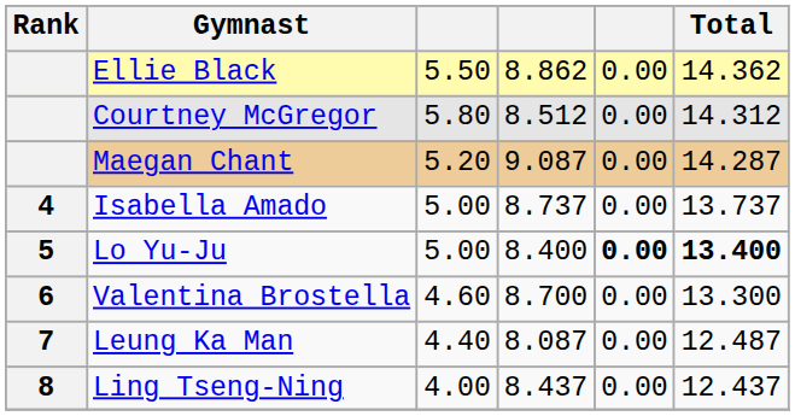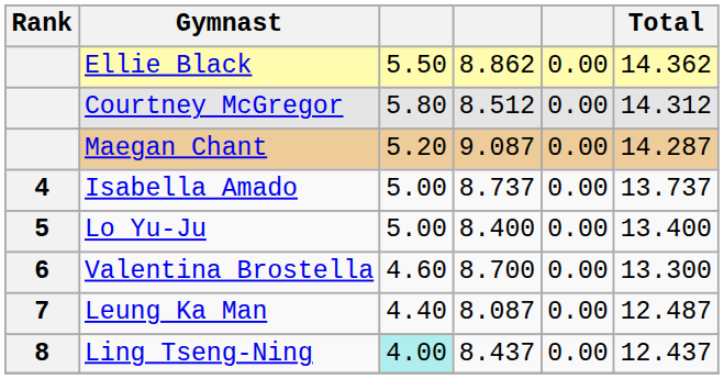Lo Yu-Ju | column 5: bold -> normal
Lo Yu-Ju | Total: bold -> normal
Ling Tseng-Ning | column 3: no background -> paleturquoise background
